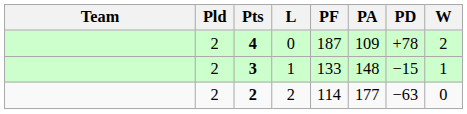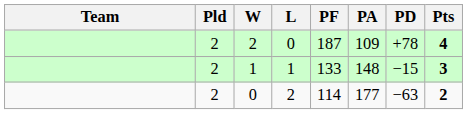columns swapped: W <-> Pts
